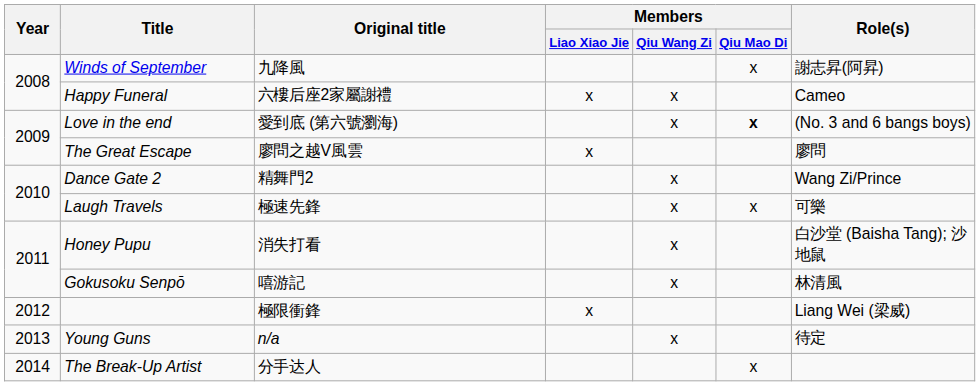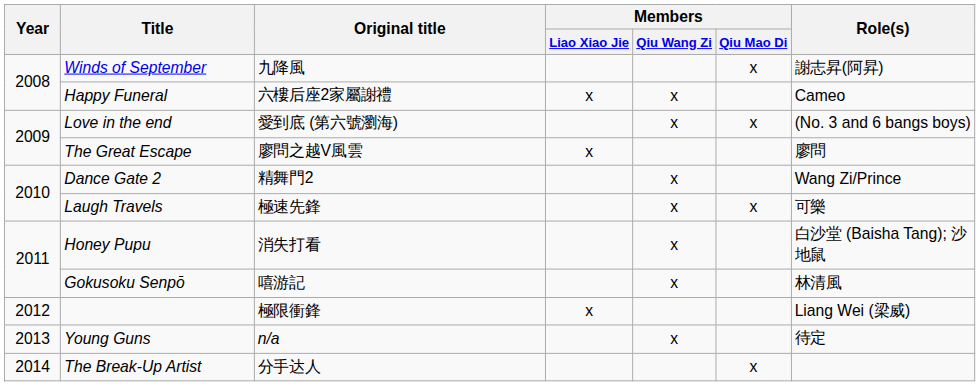Love in the end | Members / Qiu Mao Di: bold -> normal
